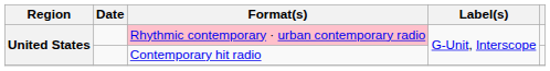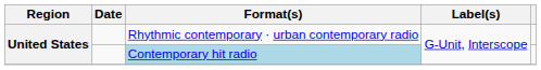Rhythmic contemporary · urban contemporary radio | Format(s): pink background -> no background
Contemporary hit radio | Format(s): no background -> lightblue background
